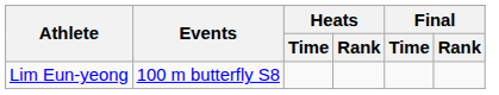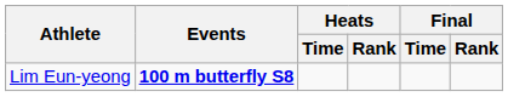Lim Eun-yeong | Events: normal -> bold
